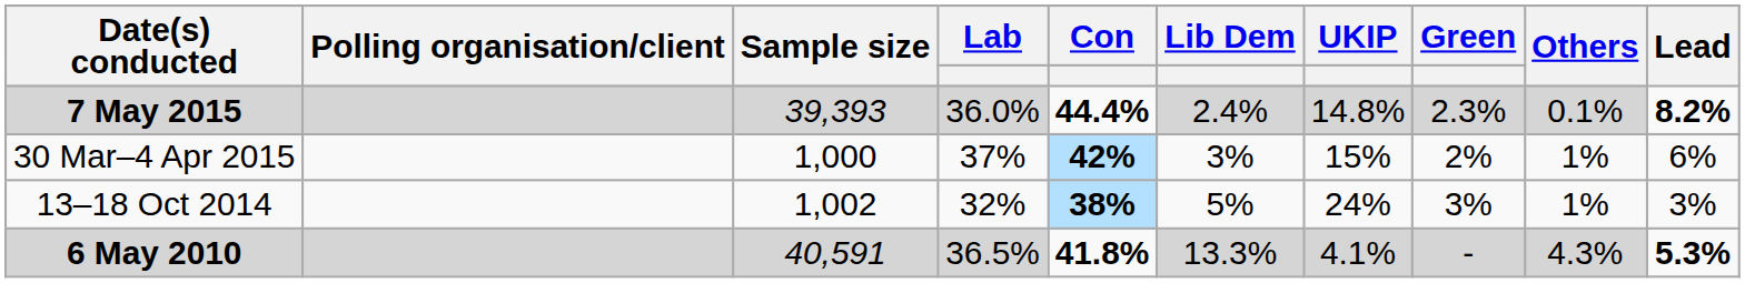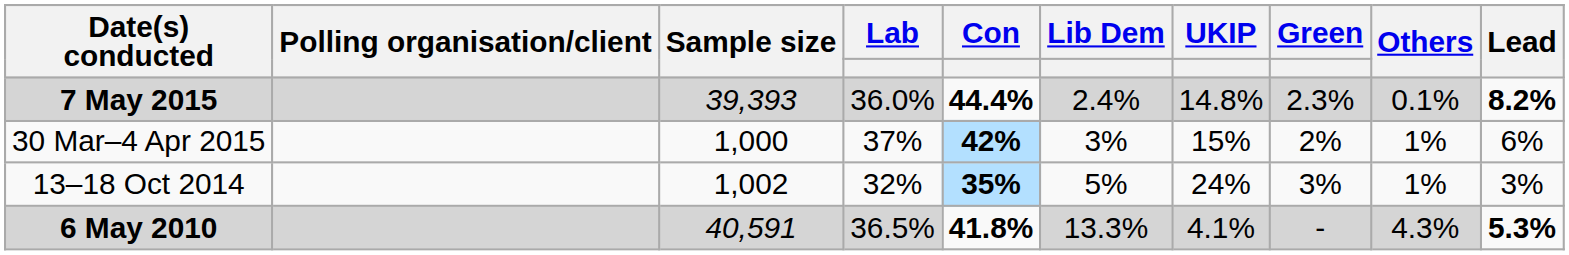13–18 Oct 2014 | Con: 38% -> 35%
